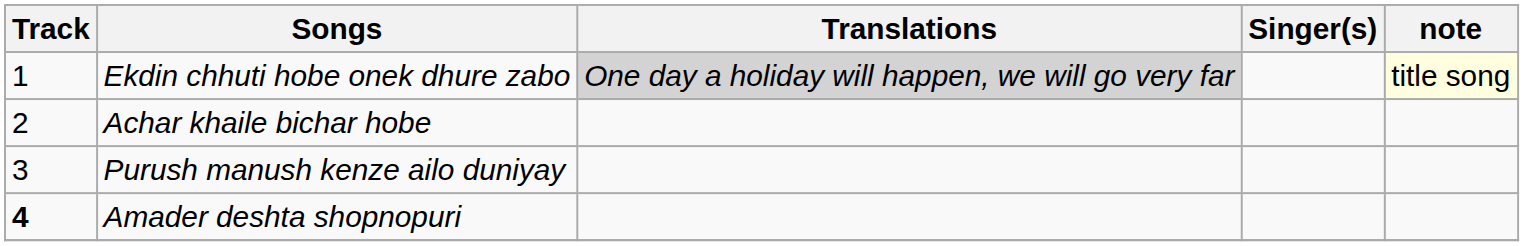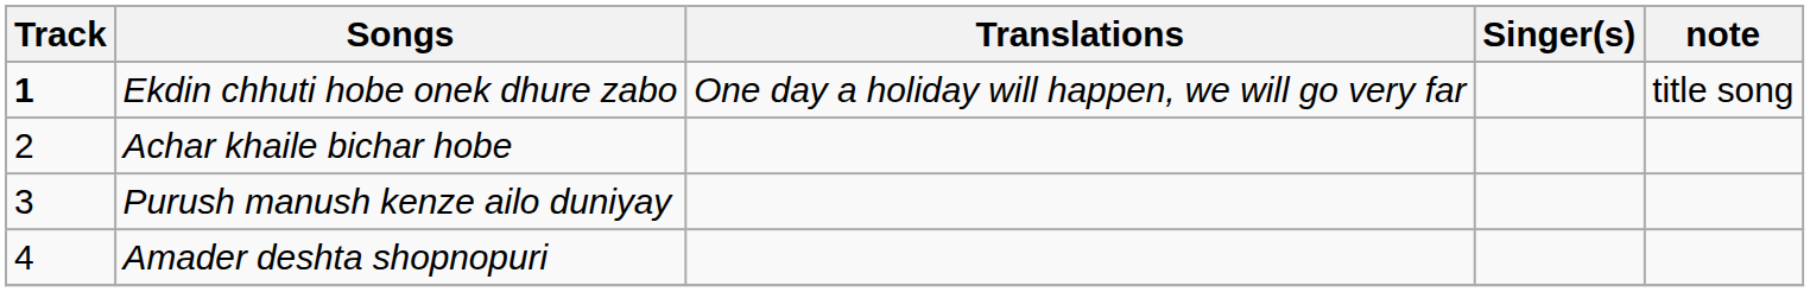Ekdin chhuti hobe onek dhure zabo | Track: normal -> bold
Ekdin chhuti hobe onek dhure zabo | Translations: lightgrey background -> no background
Ekdin chhuti hobe onek dhure zabo | note: lightyellow background -> no background
Amader deshta shopnopuri | Track: bold -> normal
